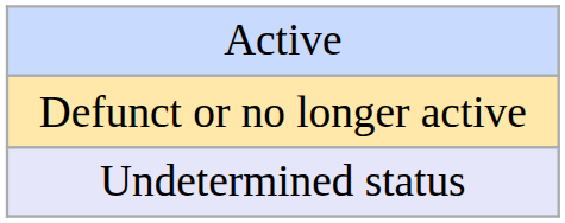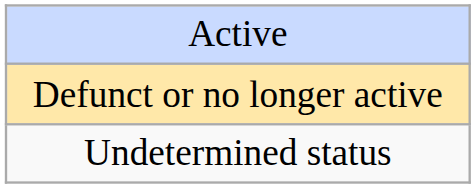row 3 | column 1: lavender background -> no background
